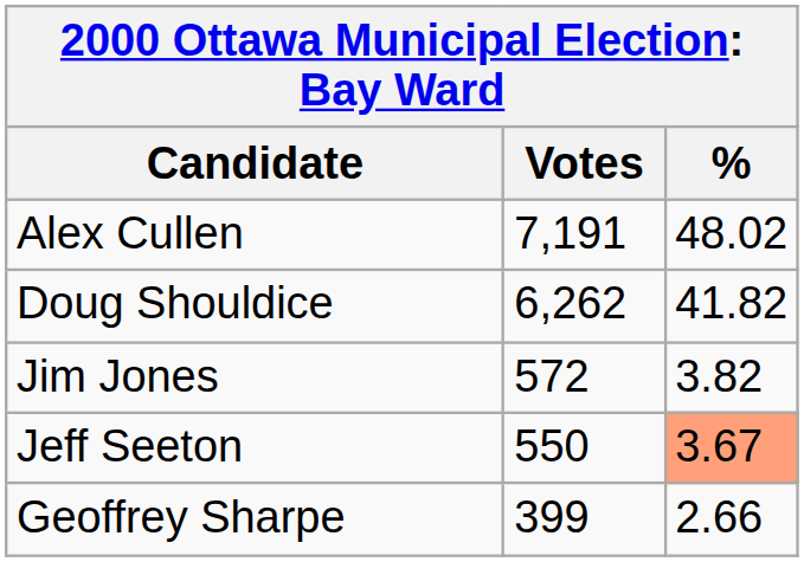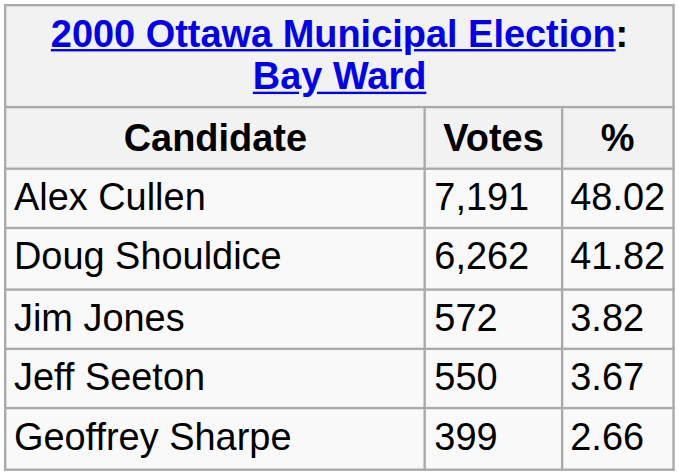Jeff Seeton | %: lightsalmon background -> no background
